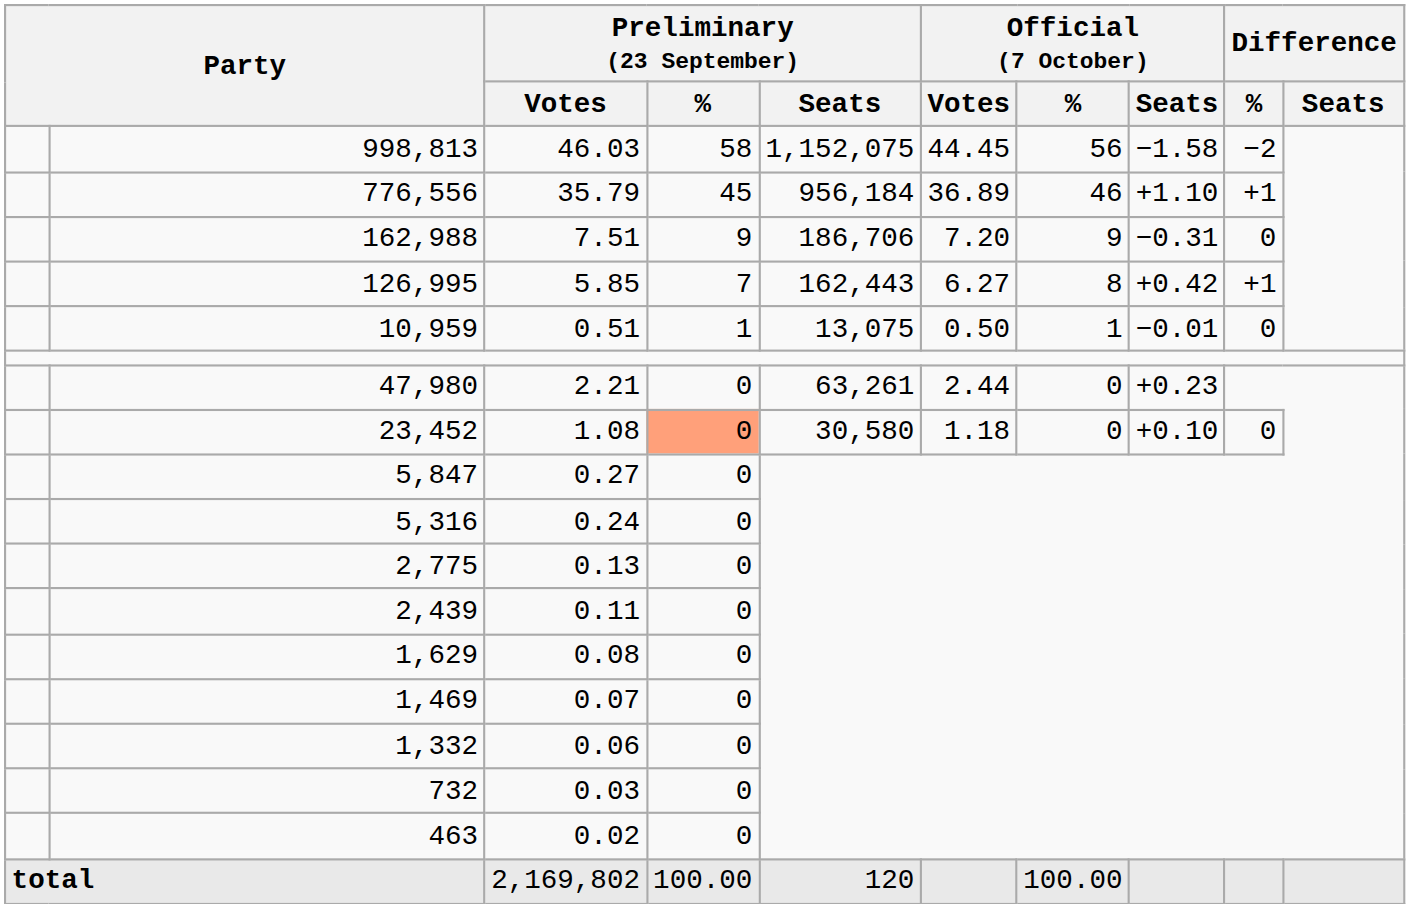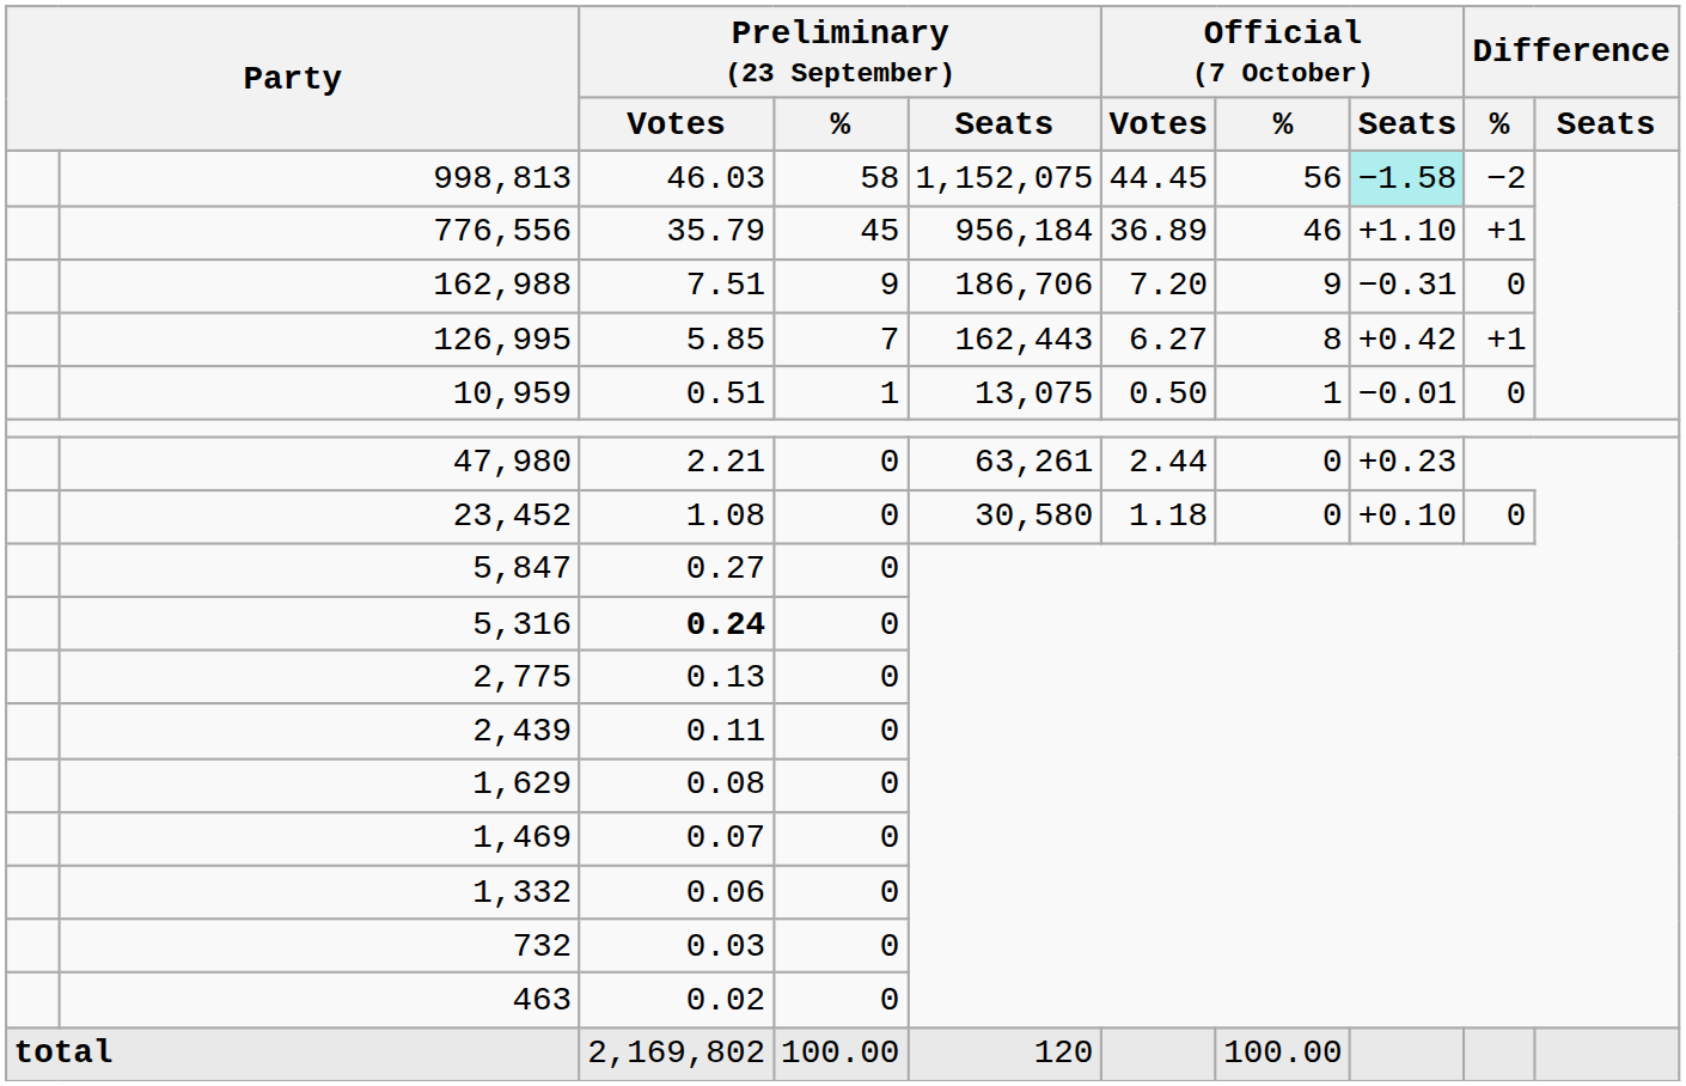998,813 | Official (7 October) / Seats: no background -> paleturquoise background
23,452 | Preliminary (23 September) / %: lightsalmon background -> no background
5,316 | Preliminary (23 September) / Votes: normal -> bold
